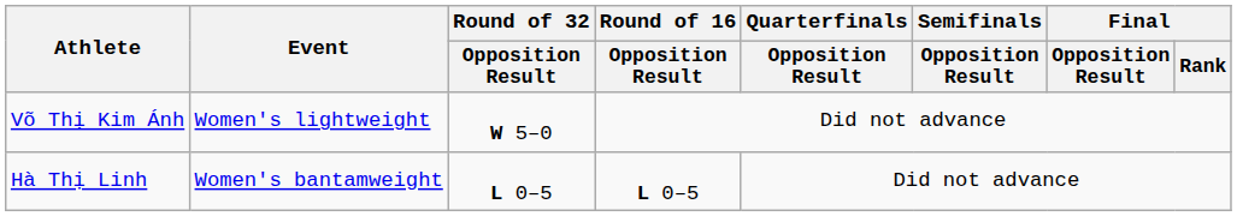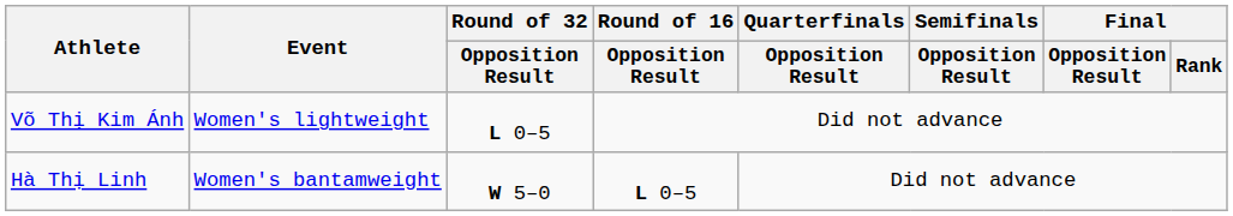Võ Thị Kim Ánh | Round of 32 / Opposition Result: W 5–0 -> L 0–5
Hà Thị Linh | Round of 32 / Opposition Result: L 0–5 -> W 5–0
